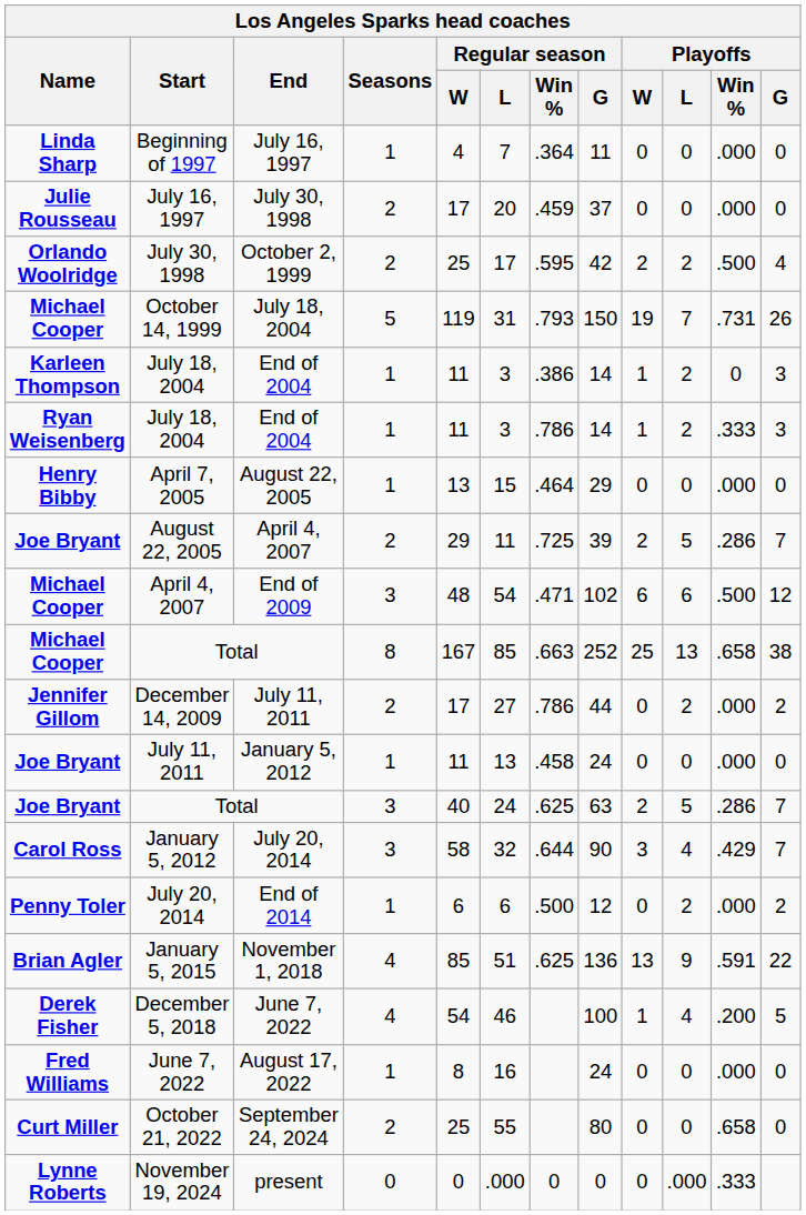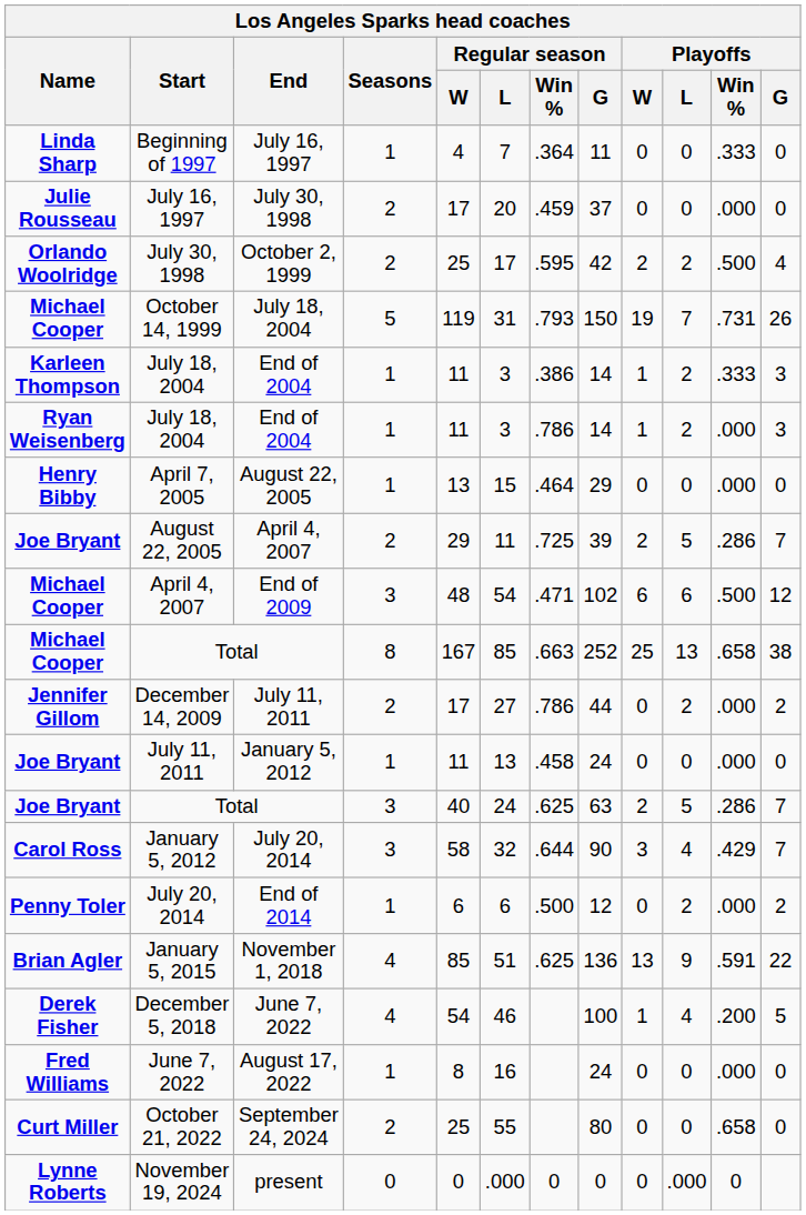Beginning of 1997 | Playoffs / Win %: .000 -> .333
Karleen Thompson / July 18, 2004 | Playoffs / Win %: 0 -> .333
Ryan Weisenberg / July 18, 2004 | Playoffs / Win %: .333 -> .000
November 19, 2024 | Playoffs / Win %: .333 -> 0
